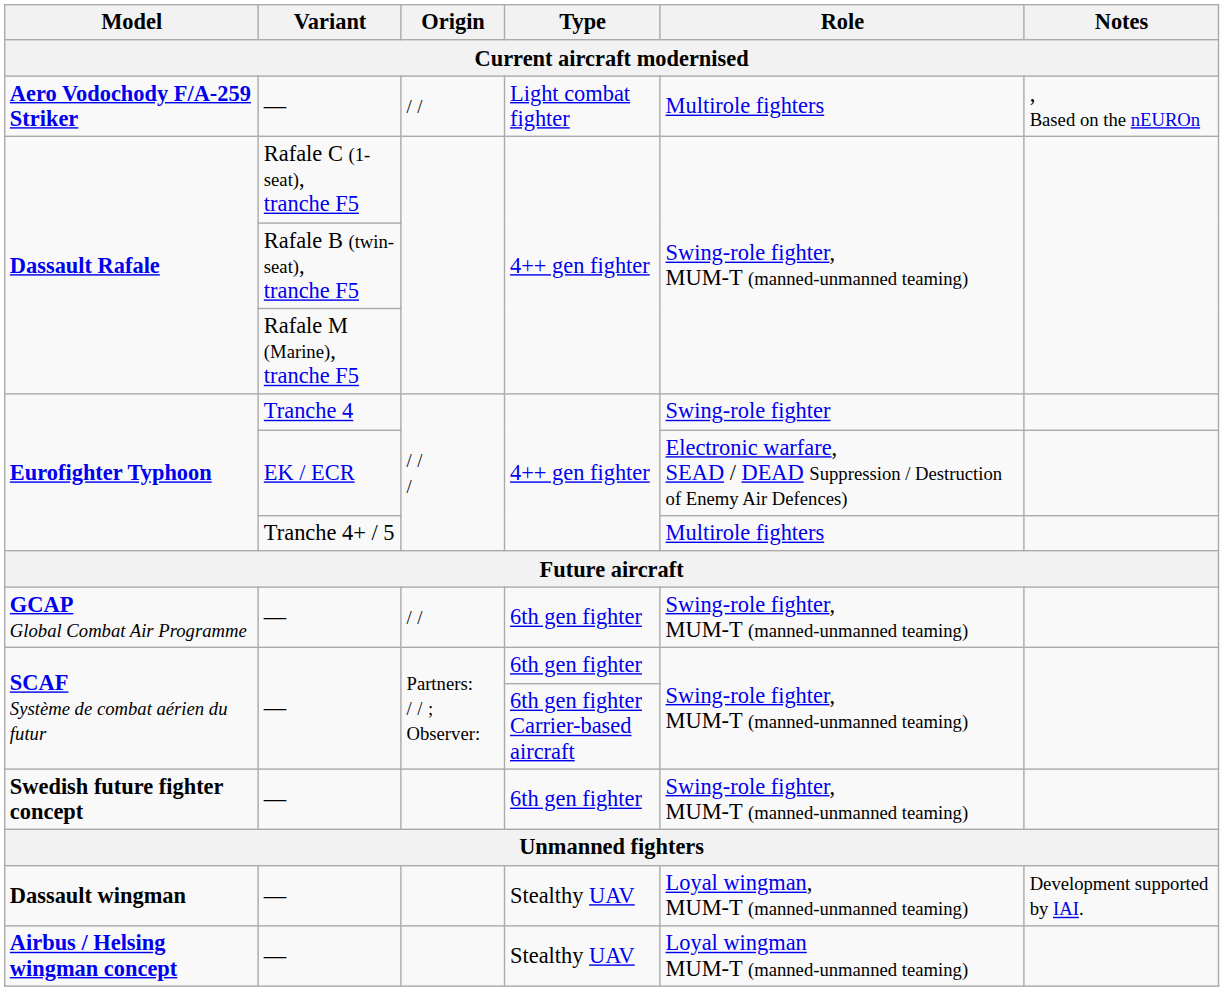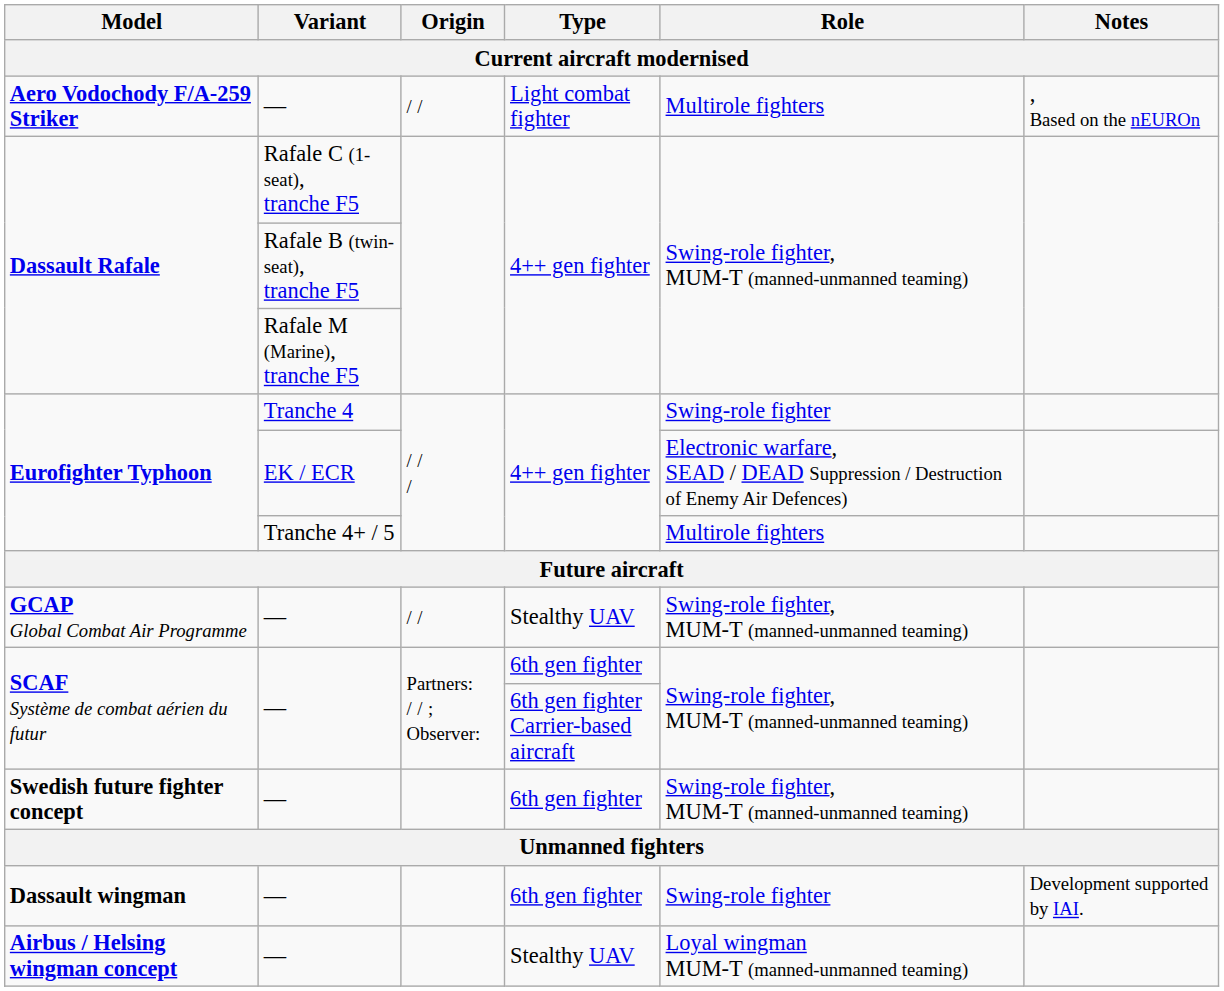GCAP Global Combat Air Programme | Type: 6th gen fighter -> Stealthy UAV
Dassault wingman | Type: Stealthy UAV -> 6th gen fighter
Dassault wingman | Role: Loyal wingman, MUM-T (manned-unmanned teaming) -> Swing-role fighter
